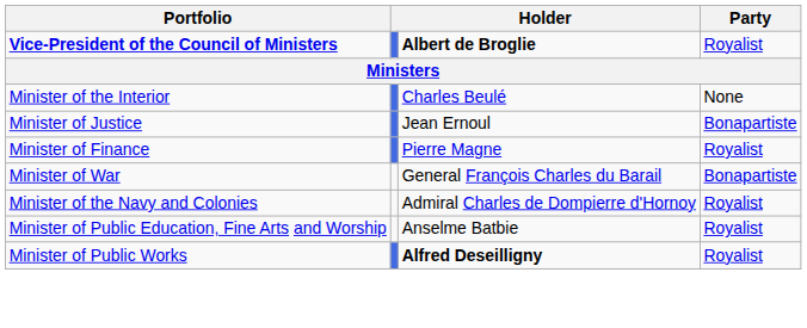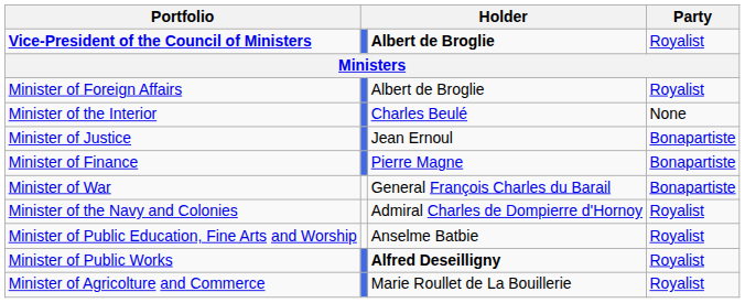+ row: Minister of Foreign Affairs | Albert de Broglie | Royalist
Minister of Finance | Party: Royalist -> Bonapartiste
+ row: Minister of Agricolture and Commerce | Marie Roullet de La Bouillerie | Royalist
